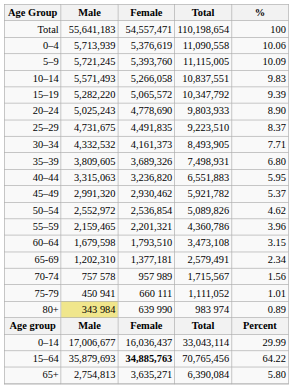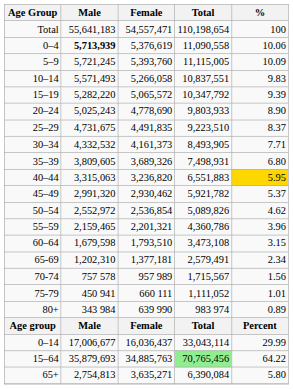0–4 | Male: normal -> bold
40–44 | %: no background -> gold background
80+ | Male: khaki background -> no background
15–64 | Female: bold -> normal
15–64 | Total: no background -> lightgreen background
